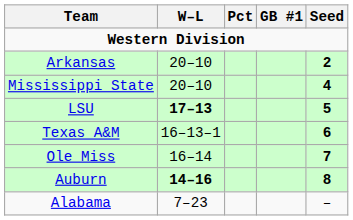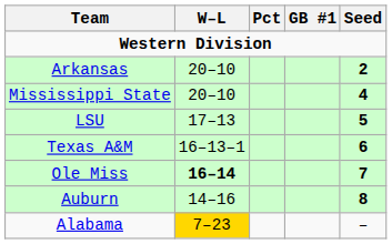LSU | W–L: bold -> normal
Ole Miss | W–L: normal -> bold
Auburn | W–L: bold -> normal
Alabama | W–L: no background -> gold background
